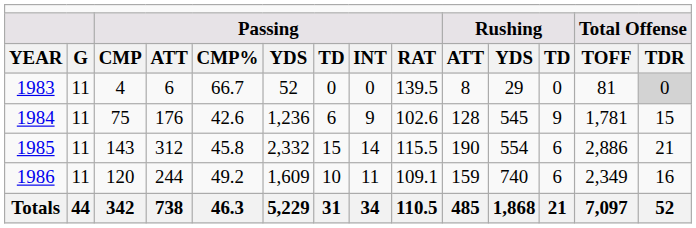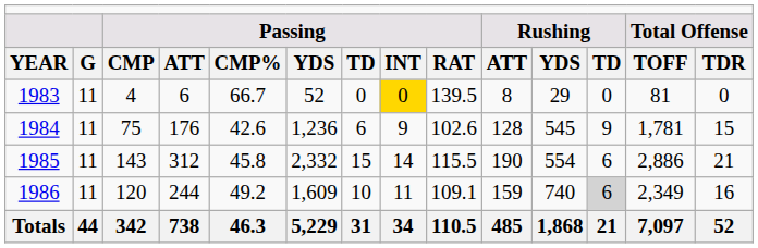1983 | column 8: no background -> gold background
1983 | column 14: lightgrey background -> no background
1986 | column 12: no background -> lightgrey background
